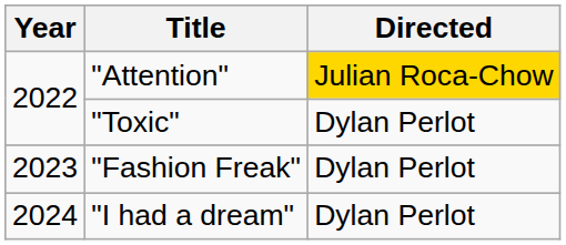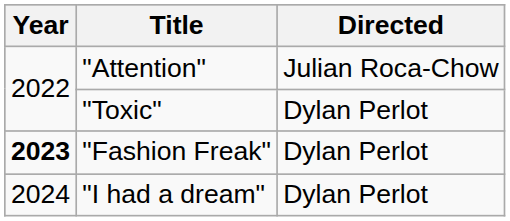"Attention" | Directed: gold background -> no background
"Fashion Freak" | Year: normal -> bold
